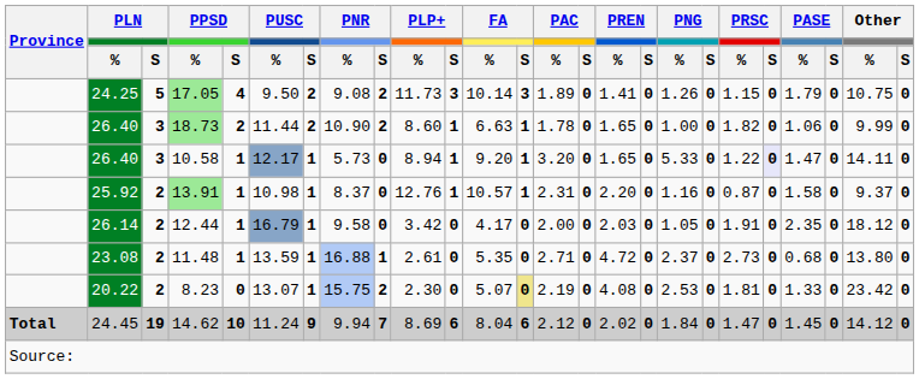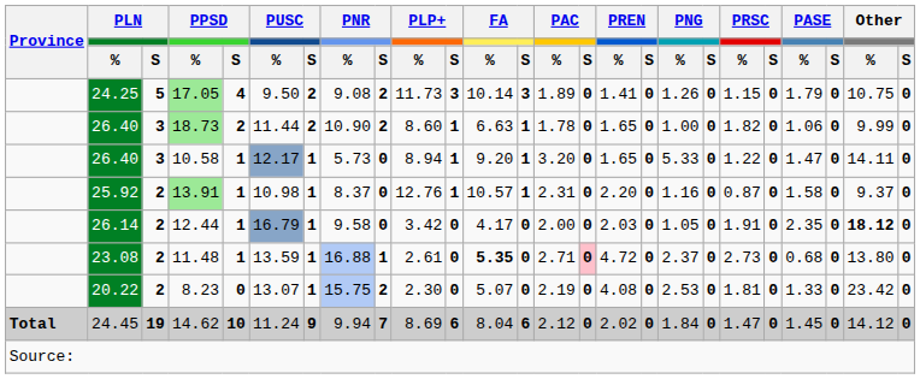10.58 | PRSC / S: lavender background -> no background
12.44 | Other / %: normal -> bold
11.48 | FA / %: normal -> bold
11.48 | PAC / S: no background -> pink background
8.23 | FA / S: khaki background -> no background
